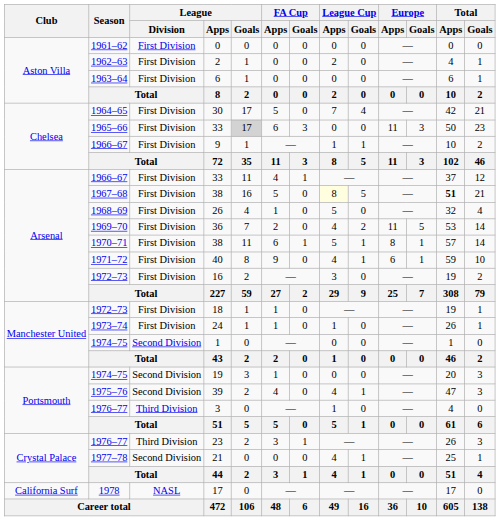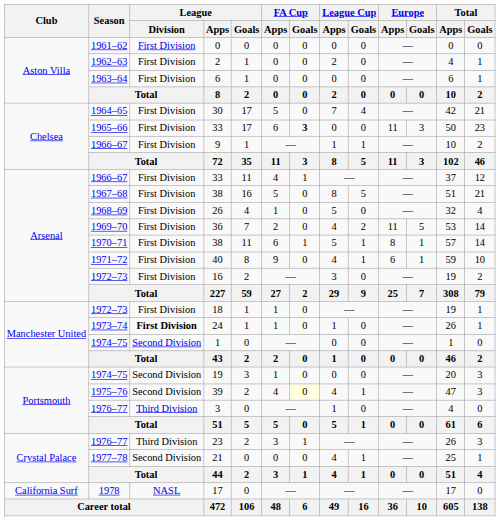1965–66 / 33 | League / Goals: lightgrey background -> no background
1965–66 / 33 | FA Cup / Goals: normal -> bold
1967–68 / 38 | League Cup / Apps: lightyellow background -> no background
1967–68 / 38 | Total / Apps: bold -> normal
24 | League / Division: normal -> bold
39 | FA Cup / Goals: no background -> lightyellow background
